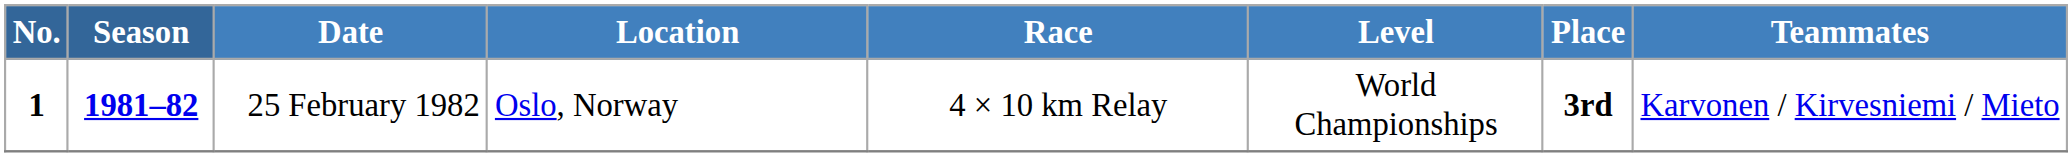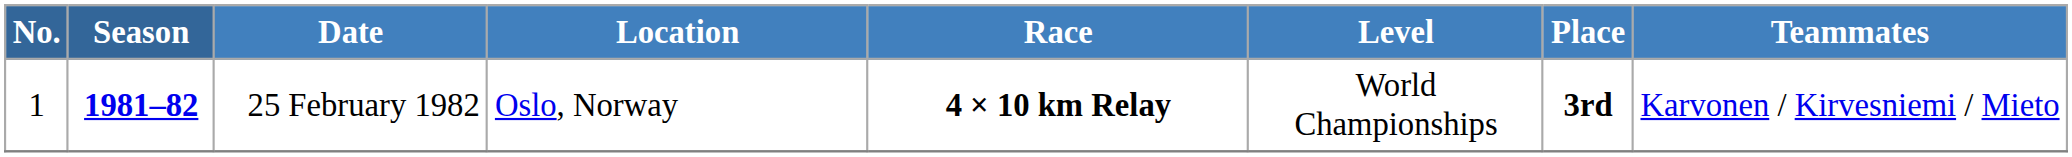25 February 1982 | No.: bold -> normal
25 February 1982 | Race: normal -> bold
